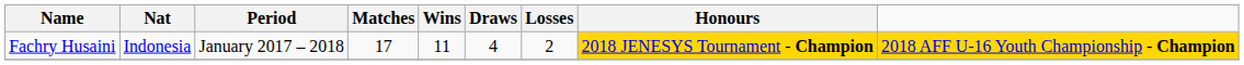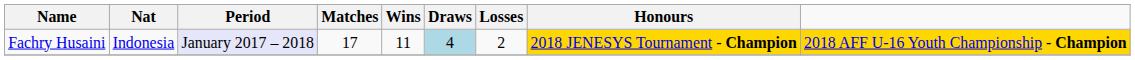Fachry Husaini | Period: no background -> lavender background
Fachry Husaini | Draws: no background -> lightblue background
